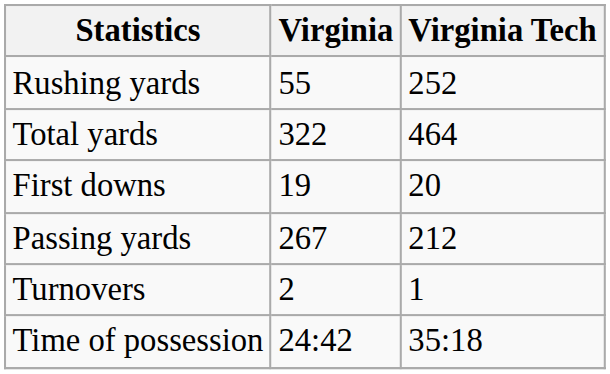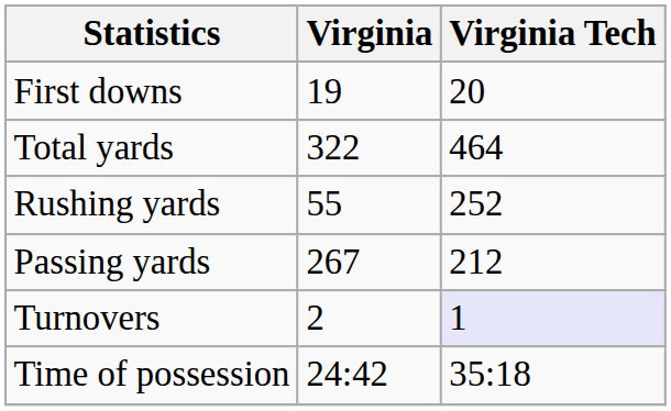rows swapped: First downs <-> Rushing yards
Turnovers | Virginia Tech: no background -> lavender background
